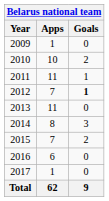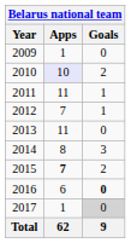2010 | Apps: no background -> lavender background
2012 | Goals: bold -> normal
2015 | Apps: normal -> bold
2016 | Goals: normal -> bold
2017 | Goals: no background -> lightgrey background
